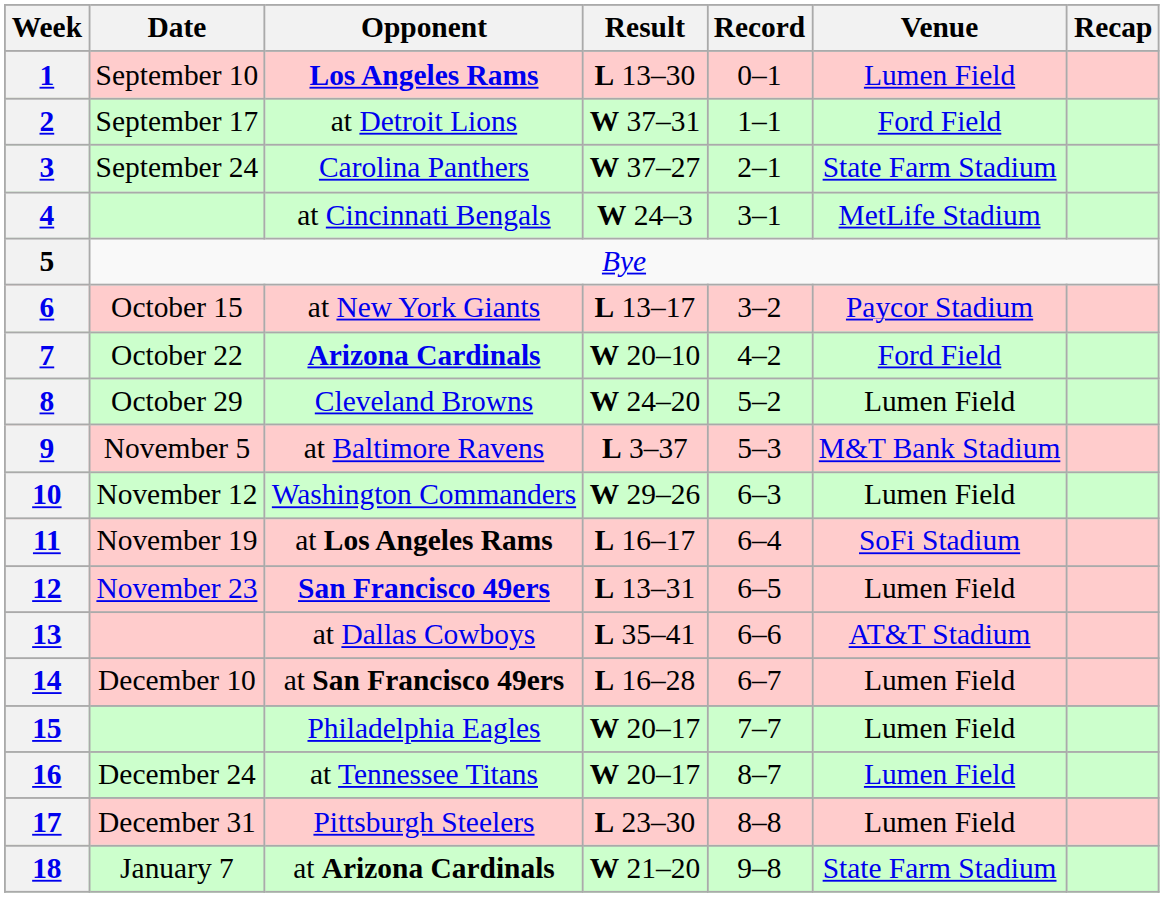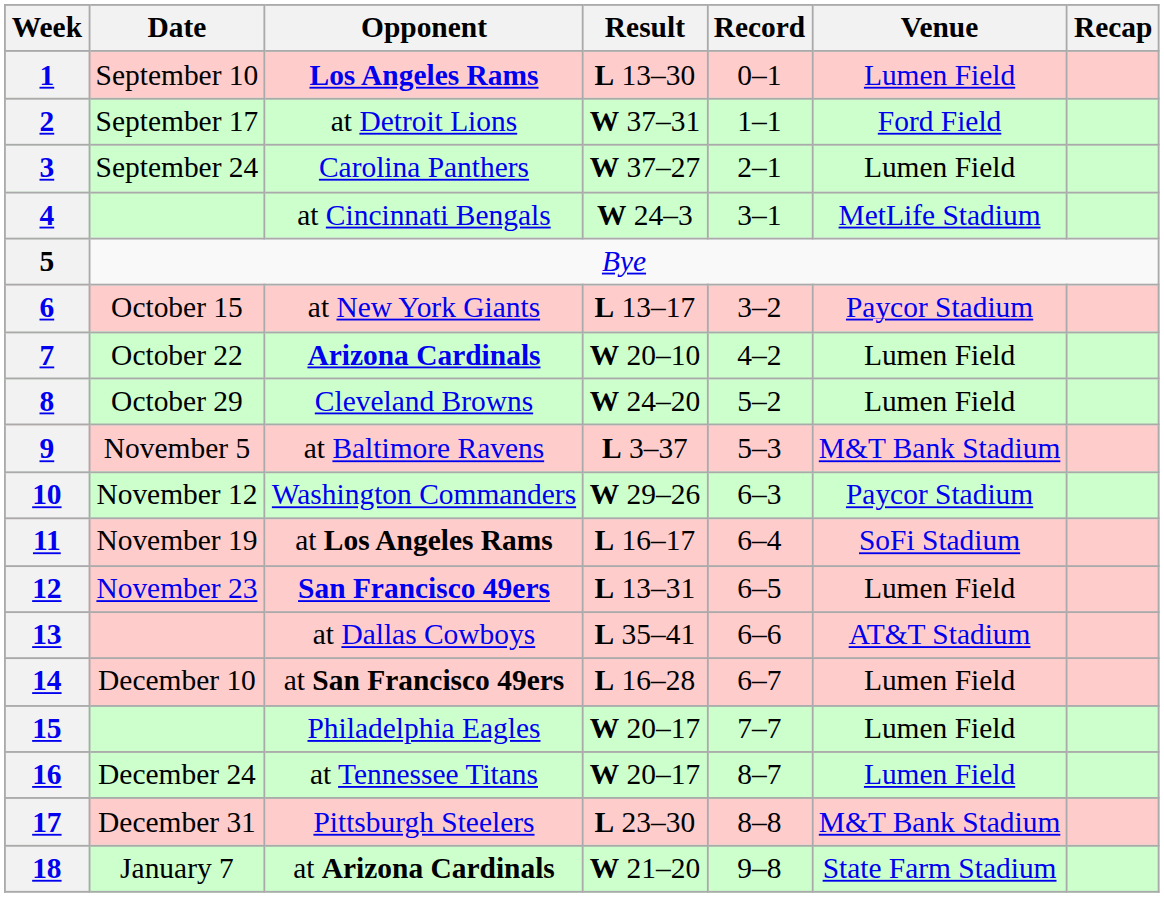3 | Venue: State Farm Stadium -> Lumen Field
7 | Venue: Ford Field -> Lumen Field
10 | Venue: Lumen Field -> Paycor Stadium
17 | Venue: Lumen Field -> M&T Bank Stadium
